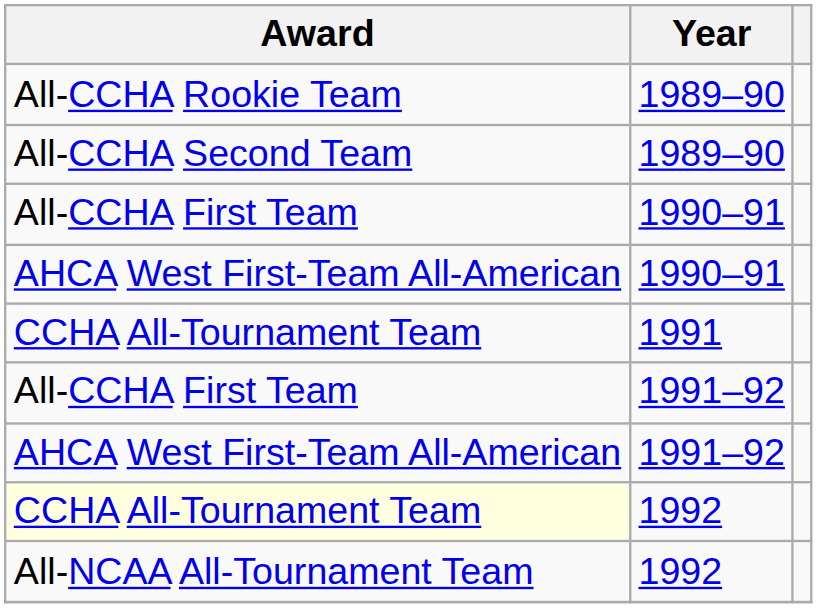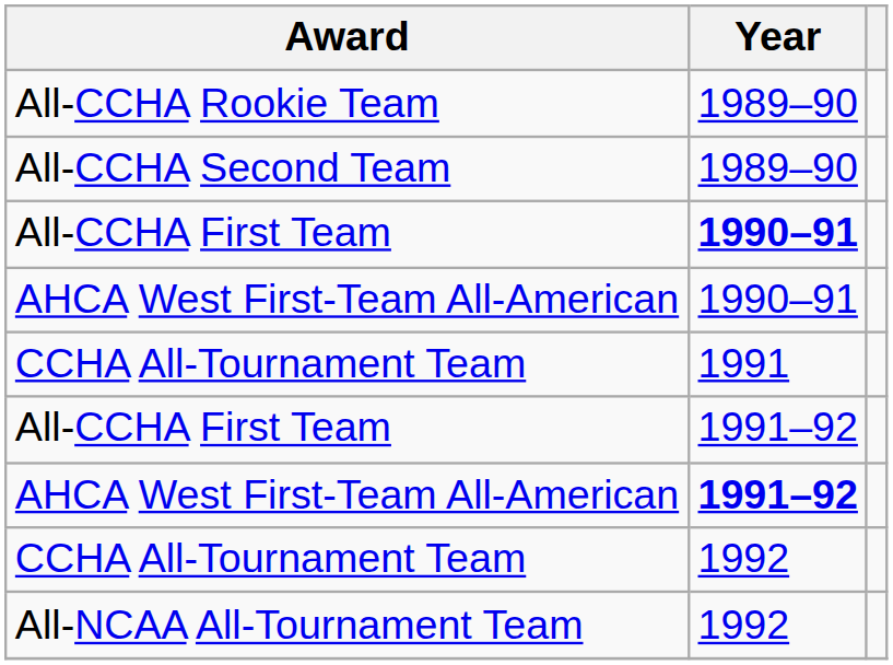row 4 | Year: normal -> bold
row 8 | Year: normal -> bold
row 9 | Award: lightyellow background -> no background
